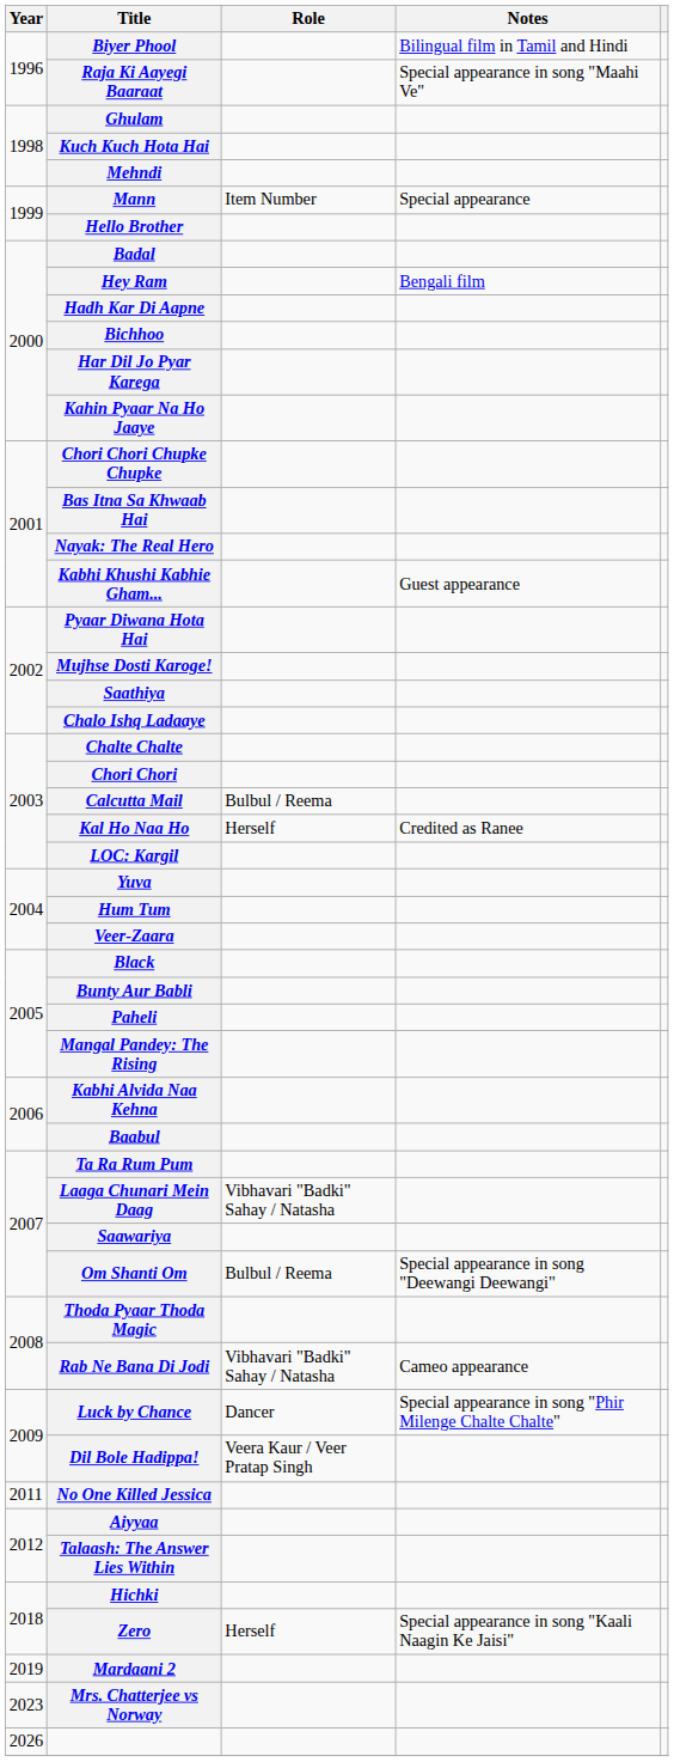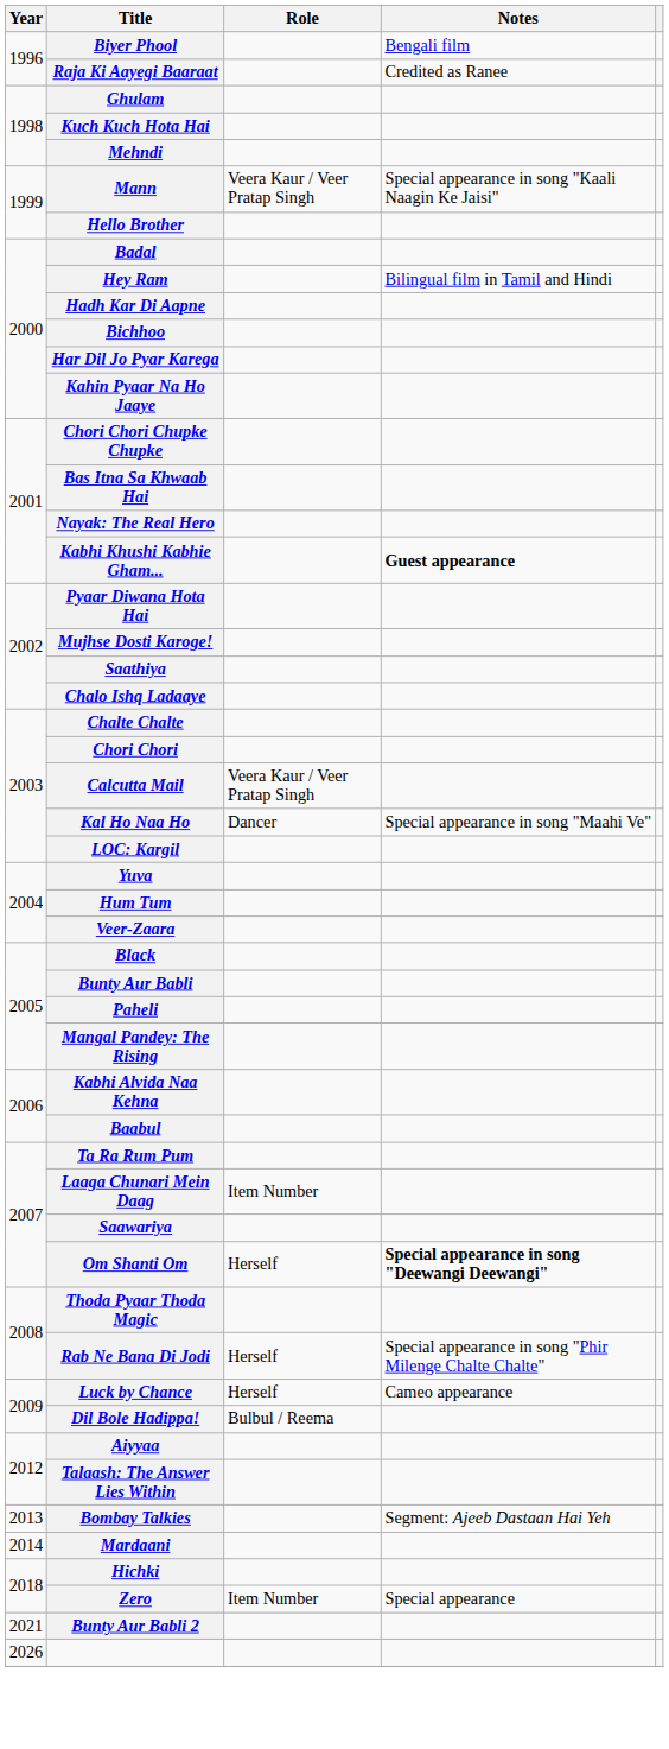Biyer Phool | Notes: Bilingual film in Tamil and Hindi -> Bengali film
Raja Ki Aayegi Baaraat | Notes: Special appearance in song "Maahi Ve" -> Credited as Ranee
Mann | Role: Item Number -> Veera Kaur / Veer Pratap Singh
Mann | Notes: Special appearance -> Special appearance in song "Kaali Naagin Ke Jaisi"
Hey Ram | Notes: Bengali film -> Bilingual film in Tamil and Hindi
Kabhi Khushi Kabhie Gham... | Notes: normal -> bold
Calcutta Mail | Role: Bulbul / Reema -> Veera Kaur / Veer Pratap Singh
Kal Ho Naa Ho | Role: Herself -> Dancer
Kal Ho Naa Ho | Notes: Credited as Ranee -> Special appearance in song "Maahi Ve"
Laaga Chunari Mein Daag | Role: Vibhavari "Badki" Sahay / Natasha -> Item Number
Om Shanti Om | Role: Bulbul / Reema -> Herself
Om Shanti Om | Notes: normal -> bold
Rab Ne Bana Di Jodi | Role: Vibhavari "Badki" Sahay / Natasha -> Herself
Rab Ne Bana Di Jodi | Notes: Cameo appearance -> Special appearance in song "Phir Milenge Chalte Chalte"
Luck by Chance | Role: Dancer -> Herself
Luck by Chance | Notes: Special appearance in song "Phir Milenge Chalte Chalte" -> Cameo appearance
Dil Bole Hadippa! | Role: Veera Kaur / Veer Pratap Singh -> Bulbul / Reema
- row: 2011 | No One Killed Jessica
+ row: 2013 | Bombay Talkies | Segment: Ajeeb Dastaan Hai Yeh
+ row: 2014 | Mardaani
Zero | Role: Herself -> Item Number
Zero | Notes: Special appearance in song "Kaali Naagin Ke Jaisi" -> Special appearance
- row: 2019 | Mardaani 2
+ row: 2021 | Bunty Aur Babli 2
- row: 2023 | Mrs. Chatterjee vs Norway
